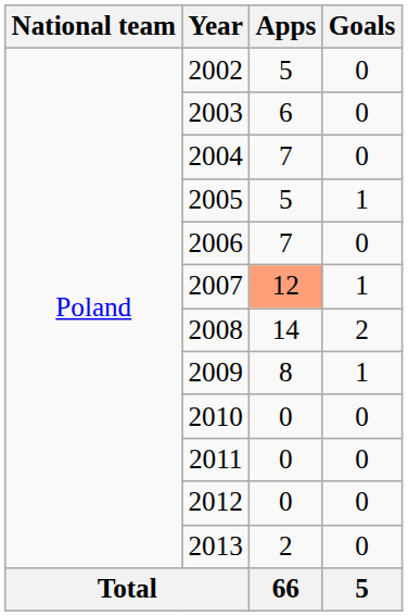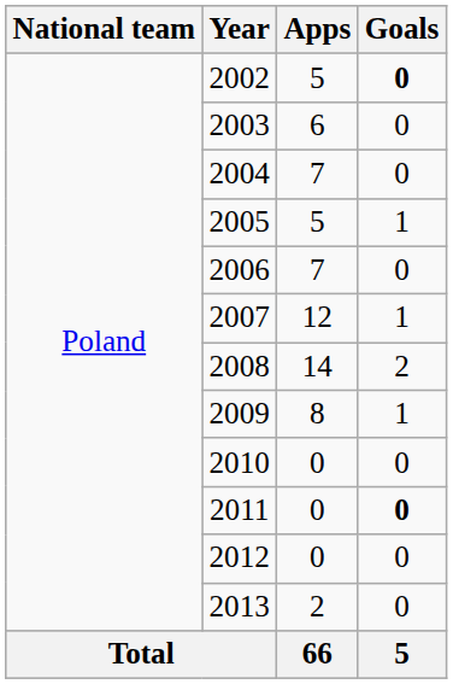2002 | Goals: normal -> bold
2007 | Apps: lightsalmon background -> no background
2011 | Goals: normal -> bold
